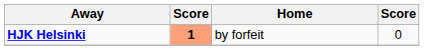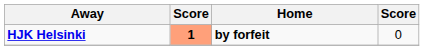HJK Helsinki | Home: normal -> bold
